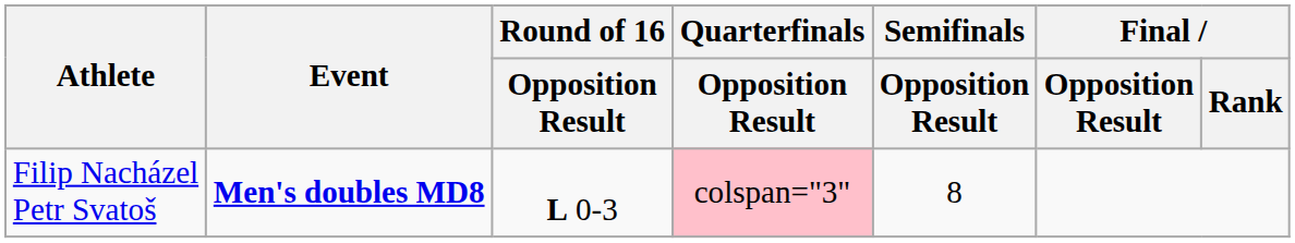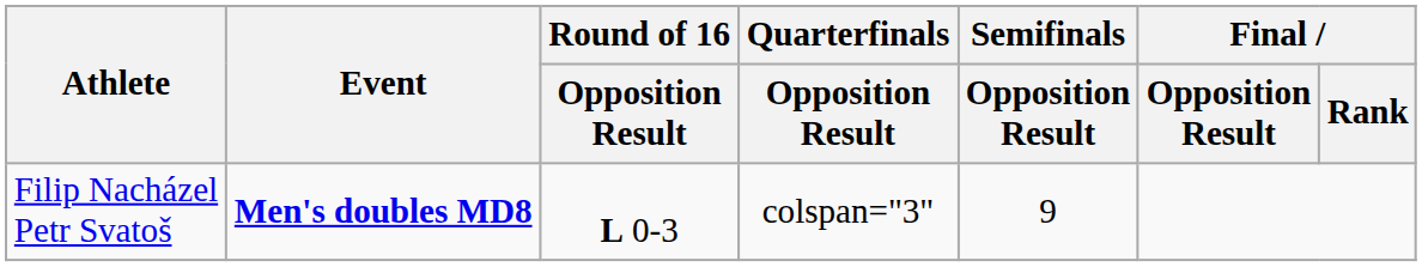Filip Nacházel Petr Svatoš | Quarterfinals / Opposition Result: pink background -> no background
Filip Nacházel Petr Svatoš | Semifinals / Opposition Result: 8 -> 9
